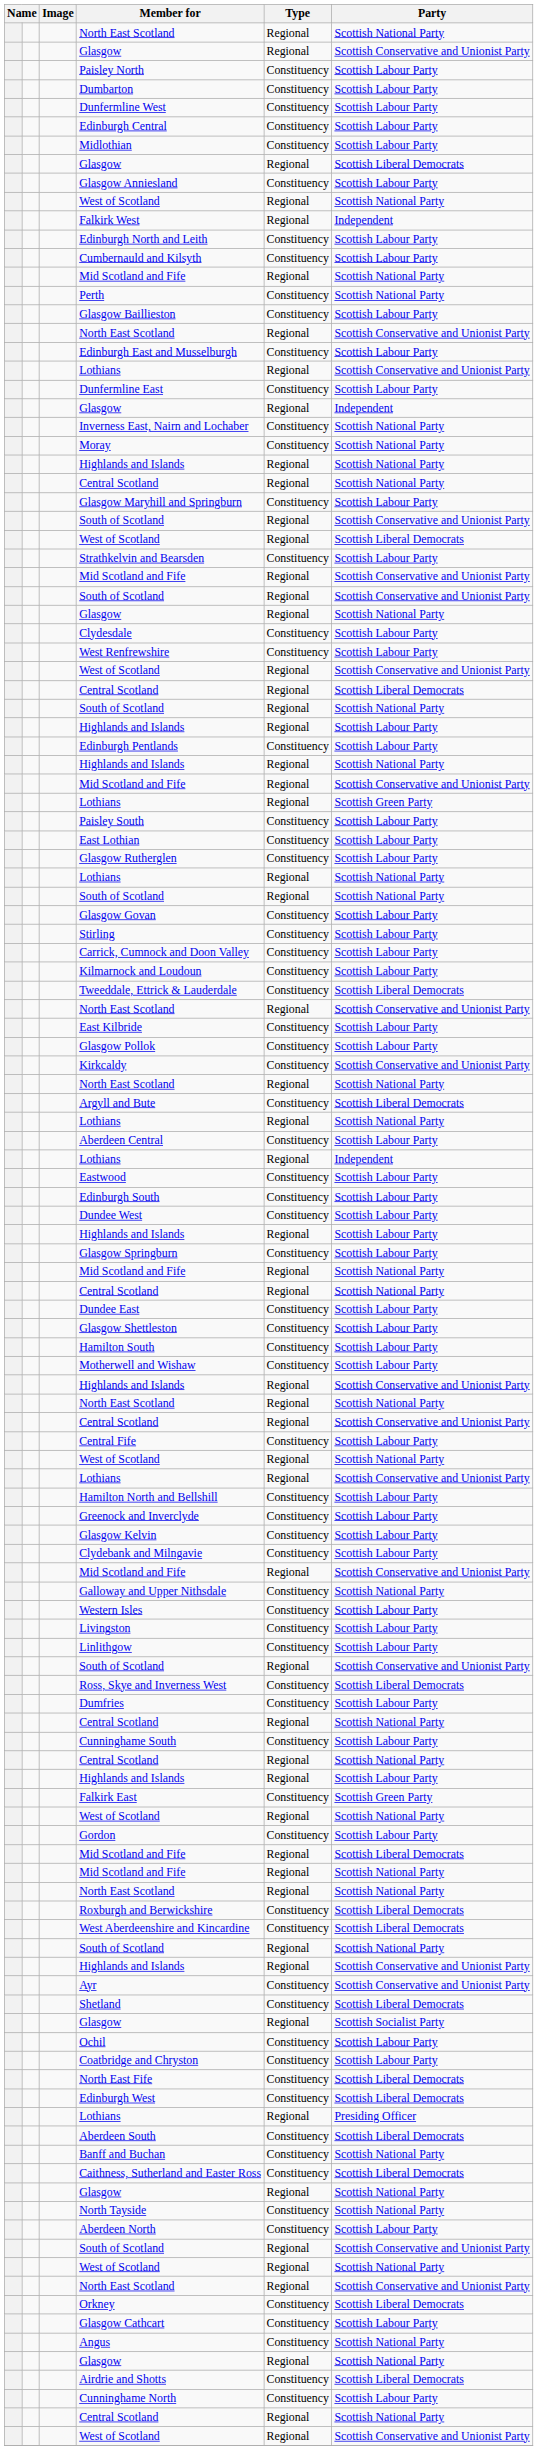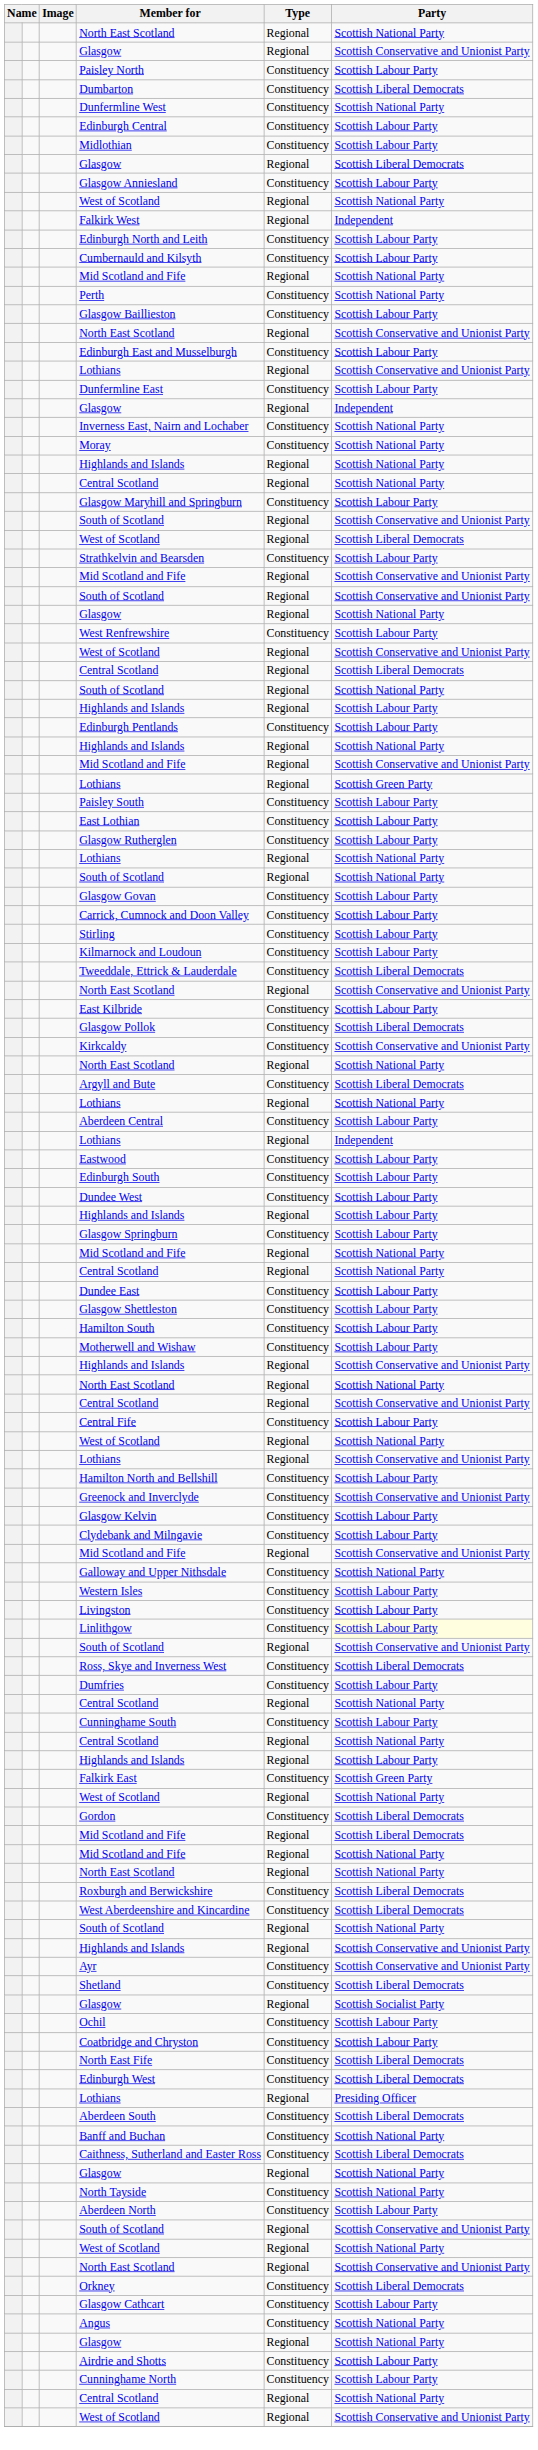Dumbarton | Party: Scottish Labour Party -> Scottish Liberal Democrats
Dunfermline West | Party: Scottish Labour Party -> Scottish National Party
- row: Clydesdale | Constituency | Scottish Labour Party
rows swapped: Stirling <-> Carrick, Cumnock and Doon Valley
Glasgow Pollok | Party: Scottish Labour Party -> Scottish Liberal Democrats
Greenock and Inverclyde | Party: Scottish Labour Party -> Scottish Conservative and Unionist Party
Linlithgow | Party: no background -> lightyellow background
Gordon | Party: Scottish Labour Party -> Scottish Liberal Democrats
Airdrie and Shotts | Party: Scottish Liberal Democrats -> Scottish Labour Party
